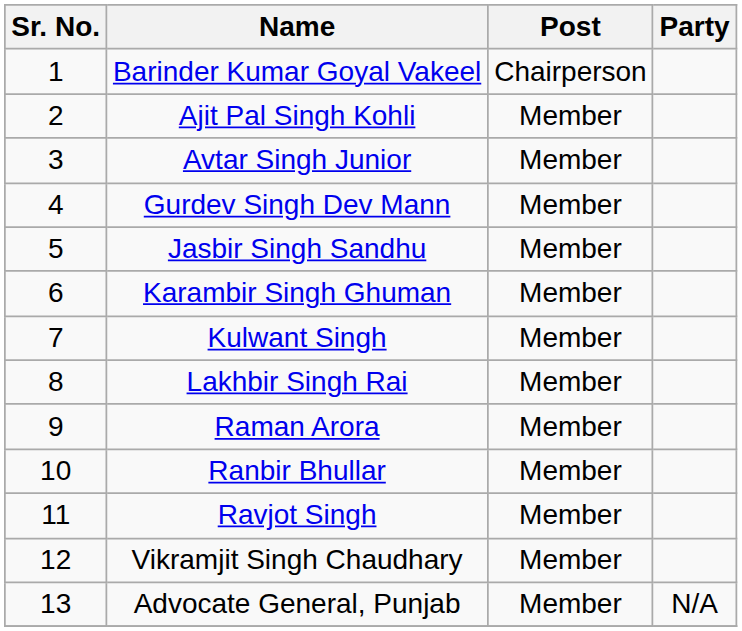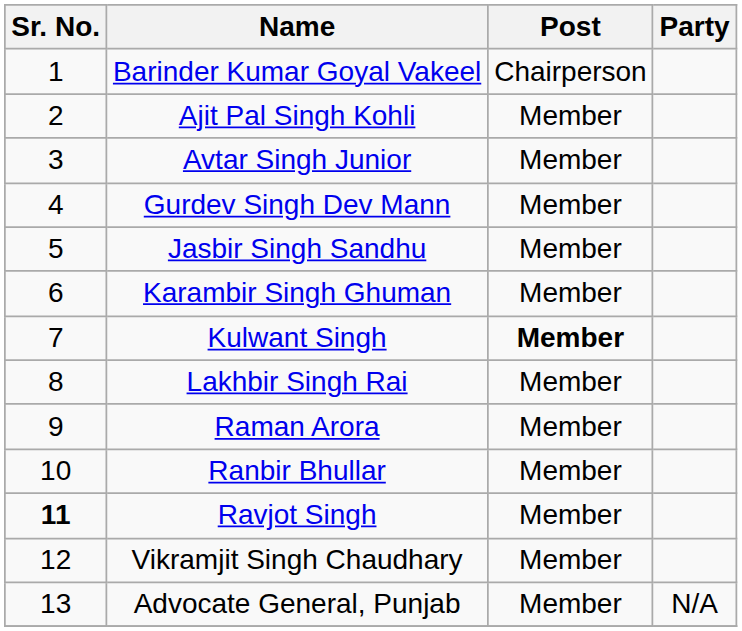Kulwant Singh | Post: normal -> bold
Ravjot Singh | Sr. No.: normal -> bold
